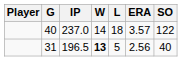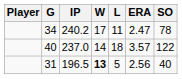+ row: 34 | 240.2 | 17 | 11 | 2.47 | 78
